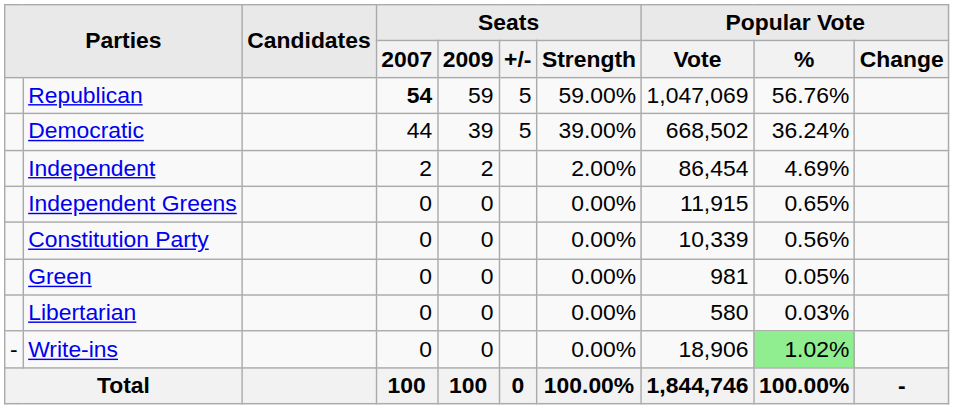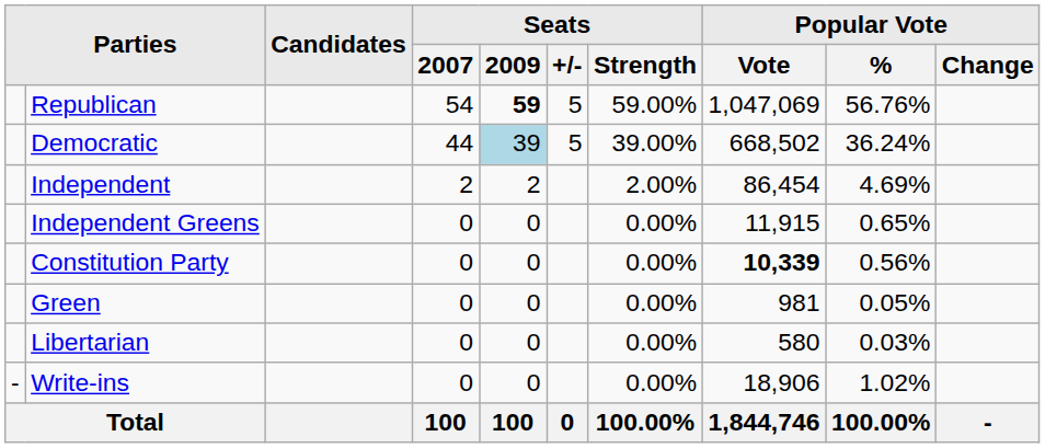Republican | Seats / 2007: bold -> normal
Republican | Seats / 2009: normal -> bold
Democratic | Seats / 2009: no background -> lightblue background
Constitution Party | Popular Vote / Vote: normal -> bold
Write-ins | Popular Vote / %: lightgreen background -> no background
